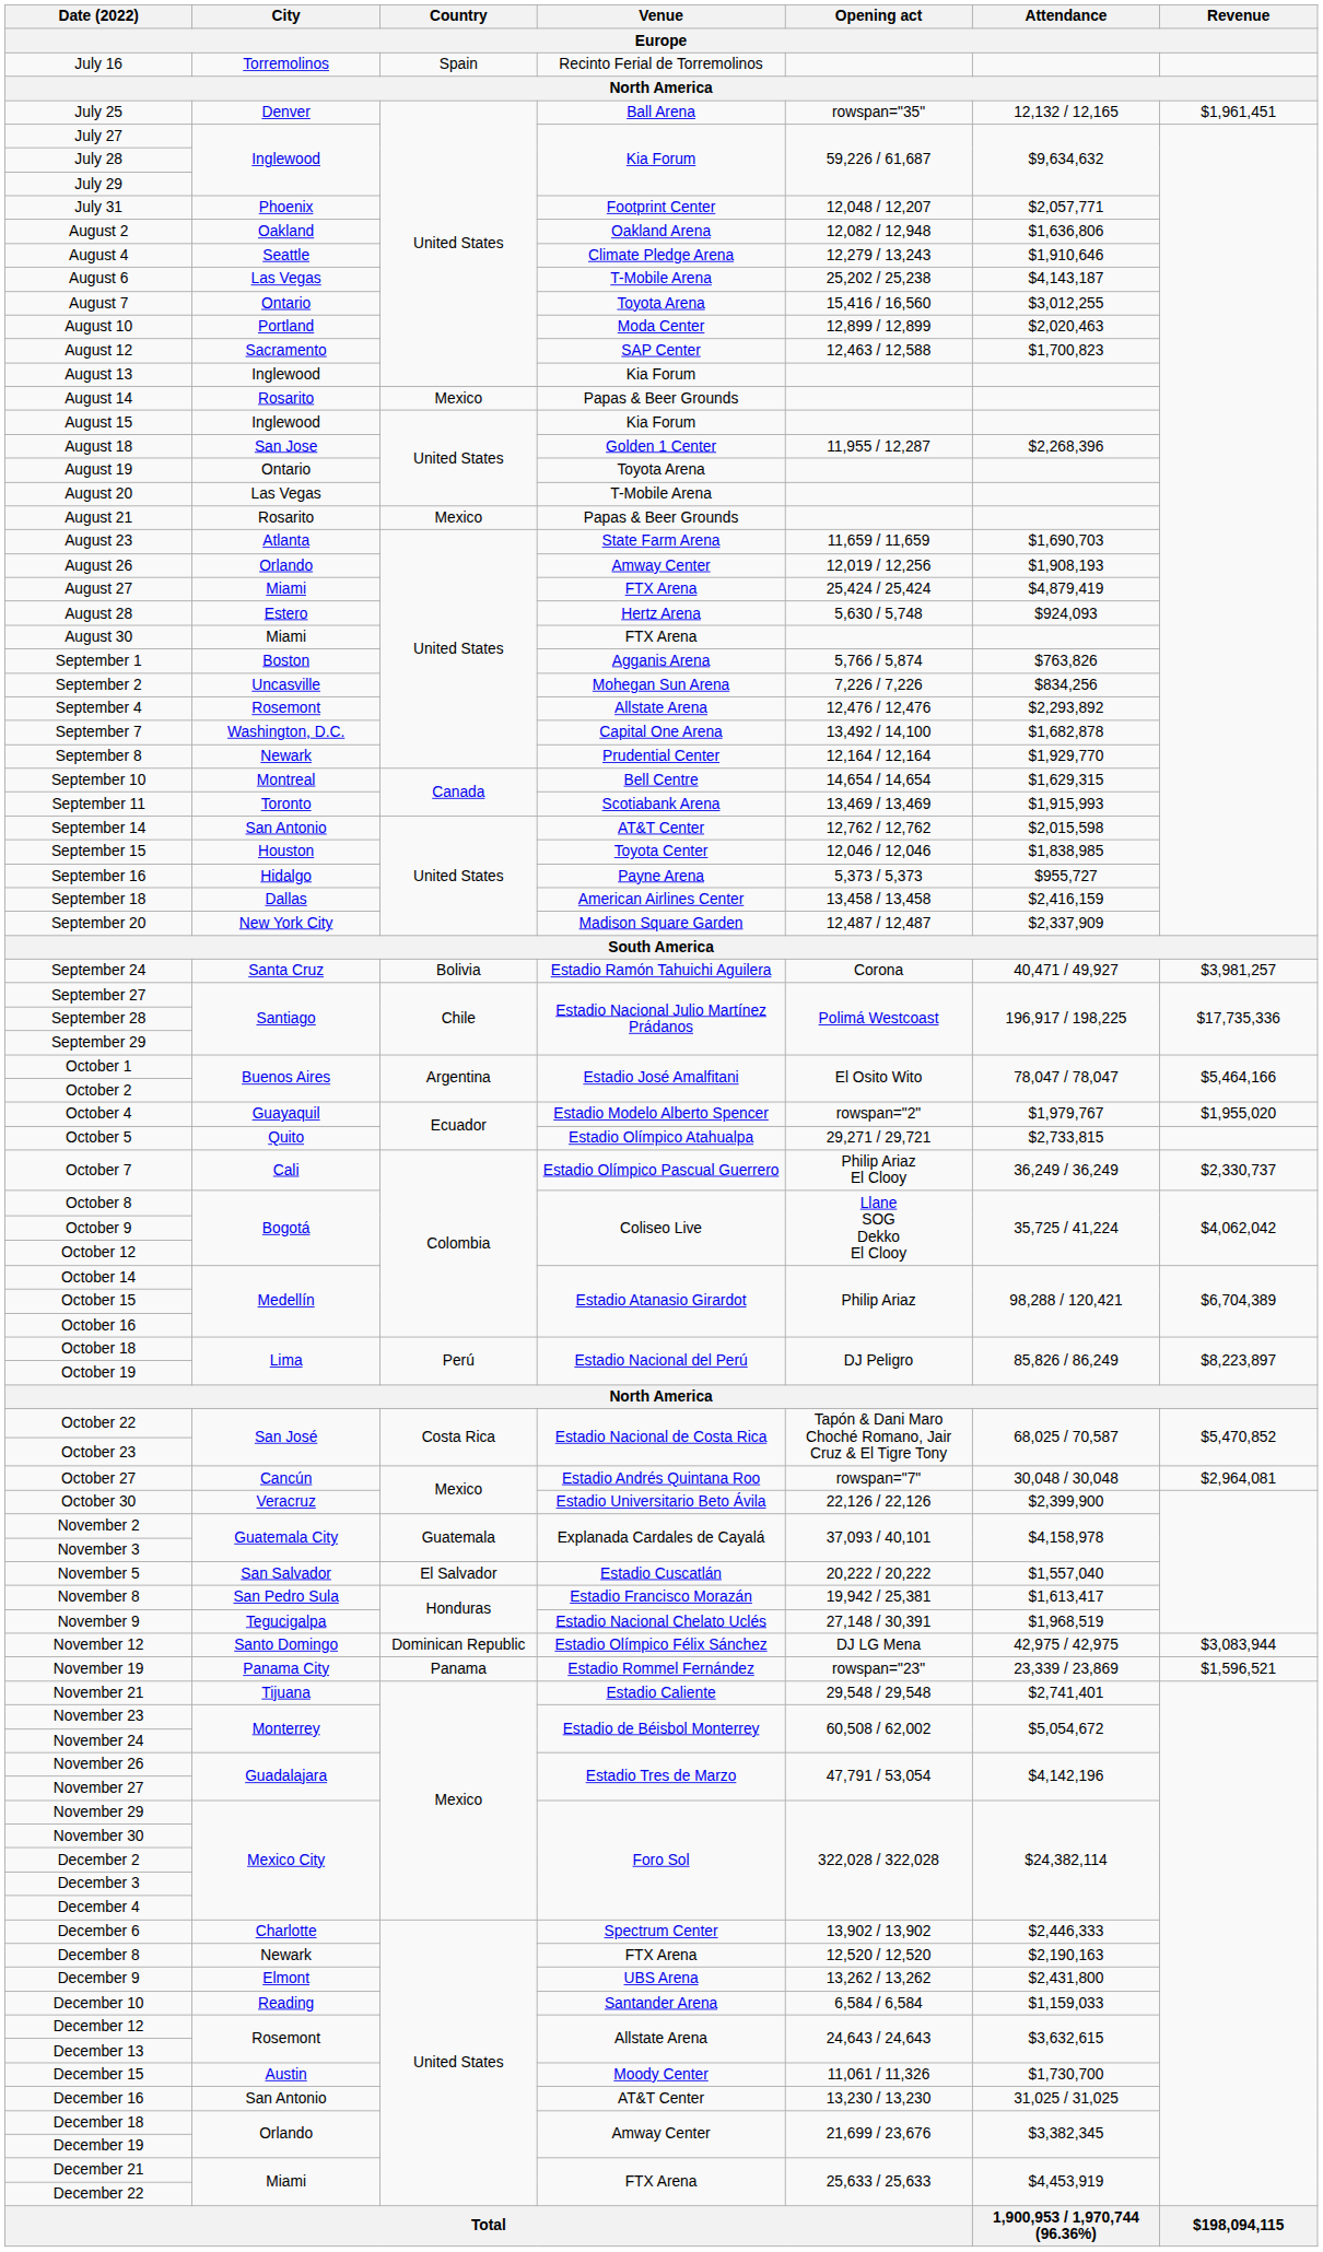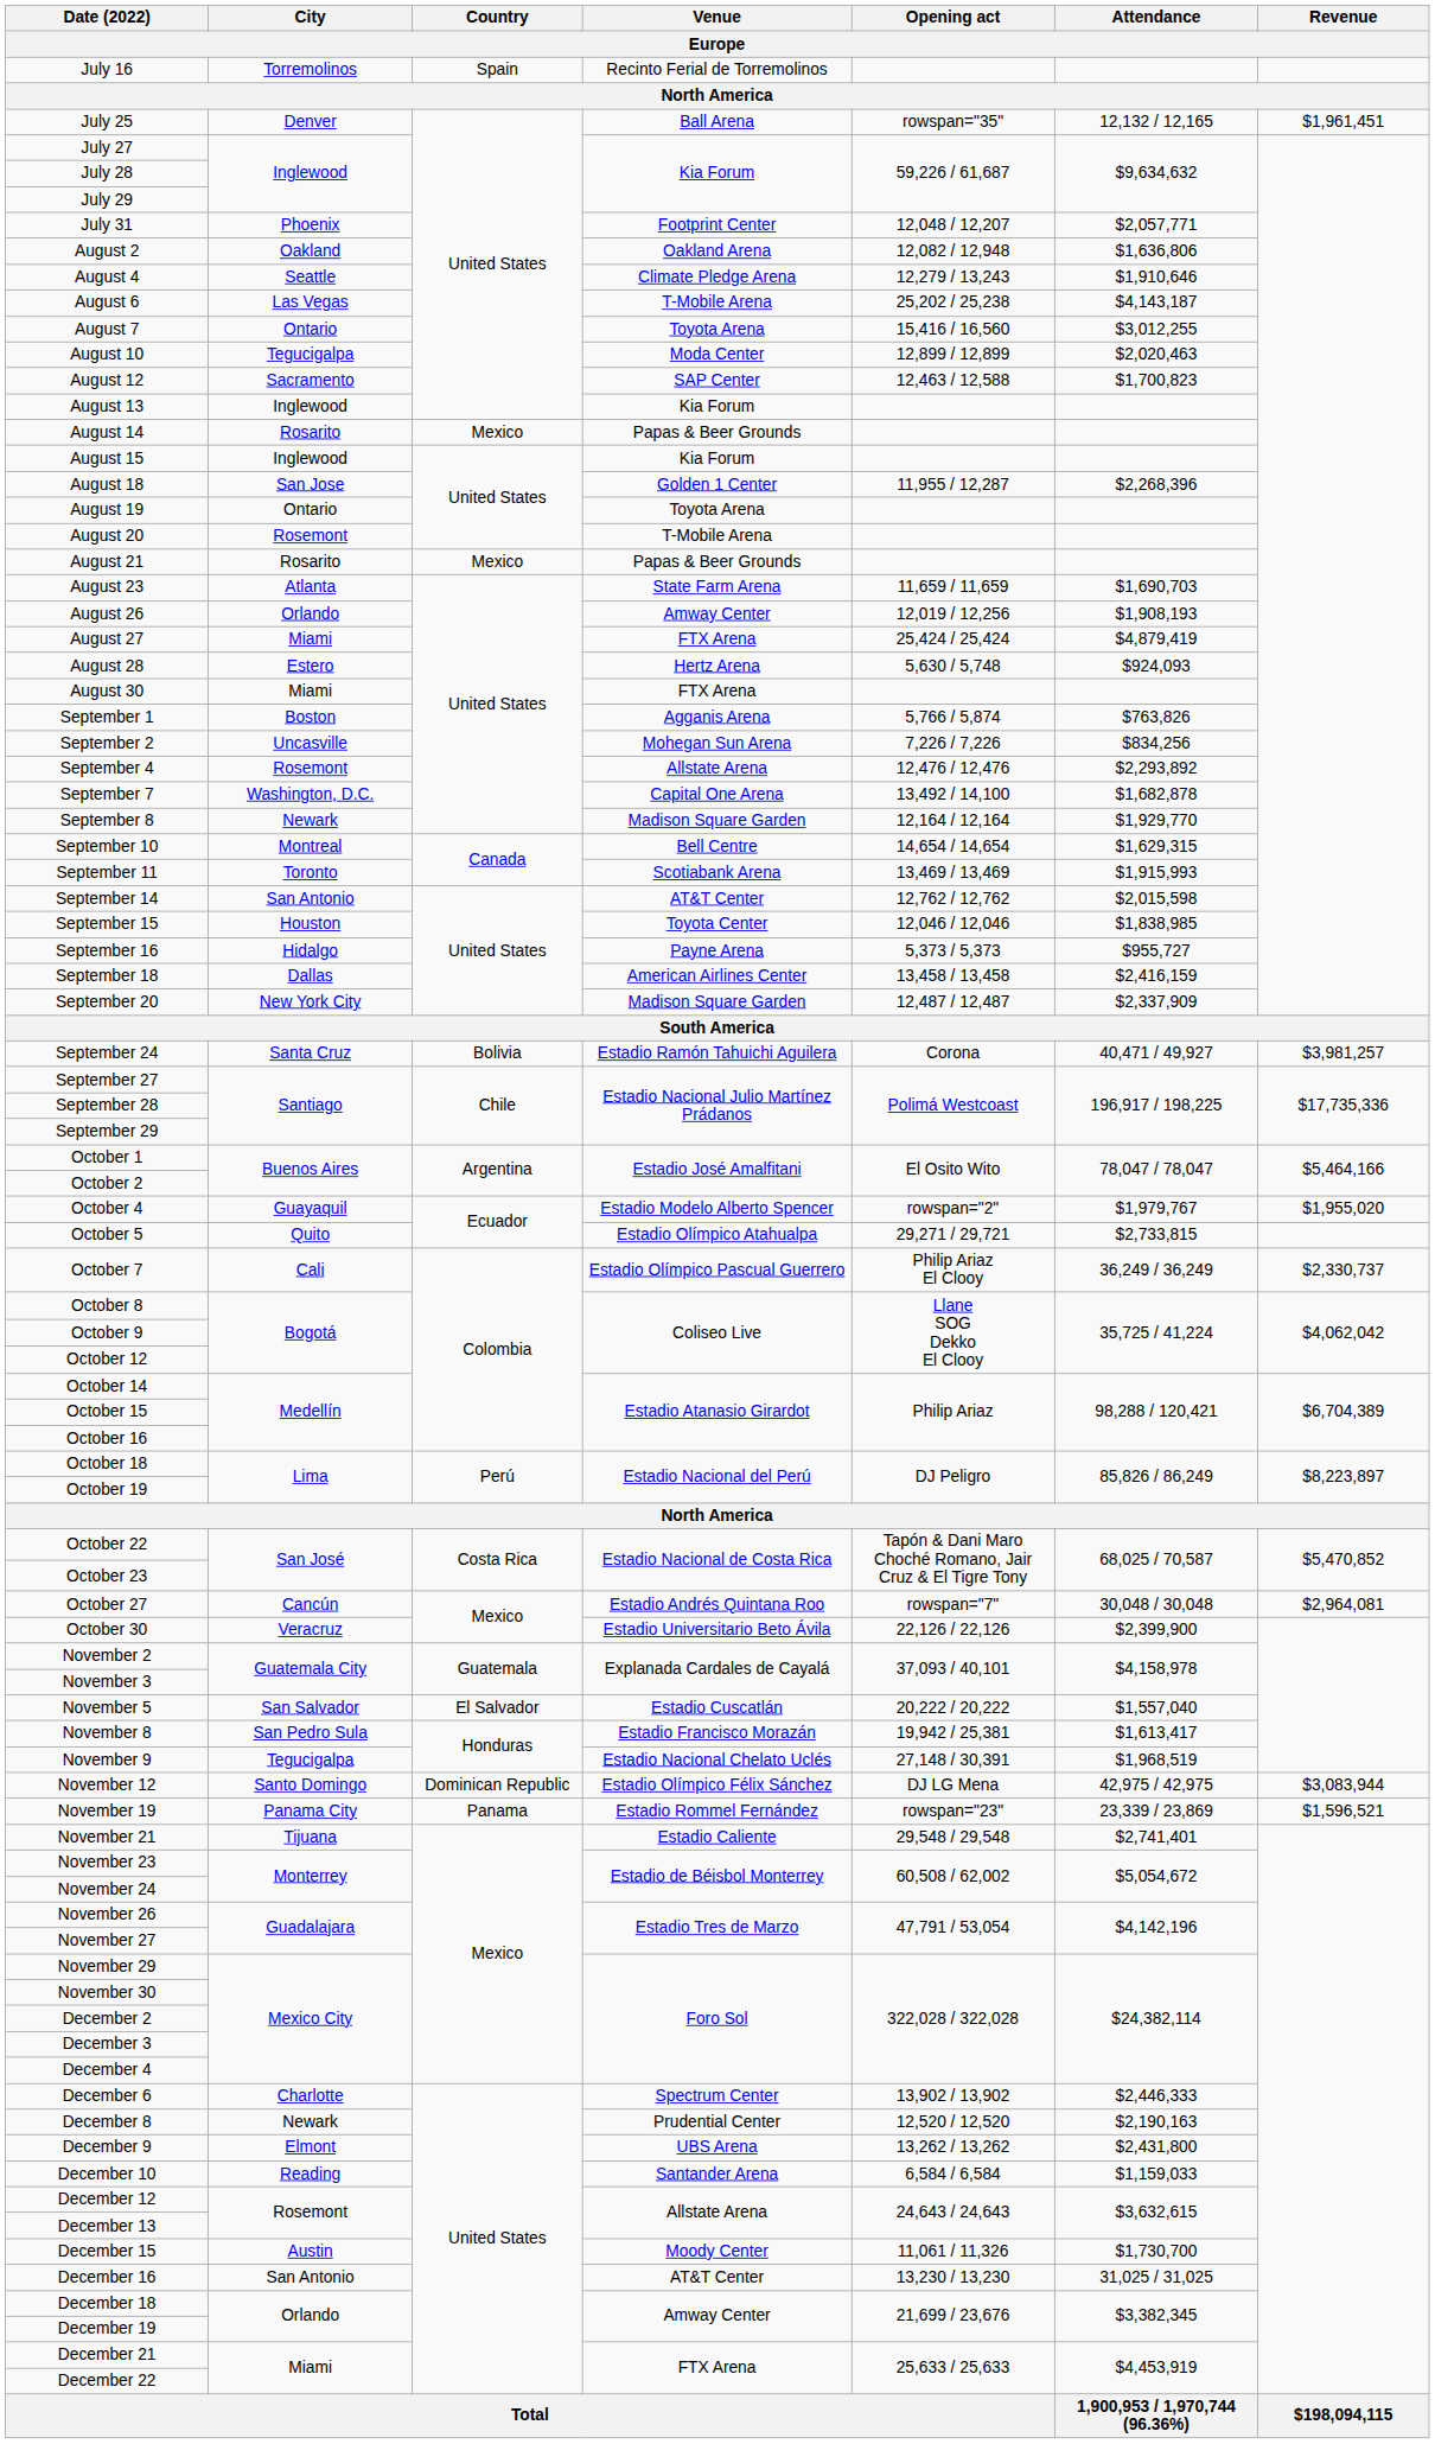August 10 | City: Portland -> Tegucigalpa
August 20 | City: Las Vegas -> Rosemont
September 8 | Venue: Prudential Center -> Madison Square Garden
December 8 | Venue: FTX Arena -> Prudential Center
